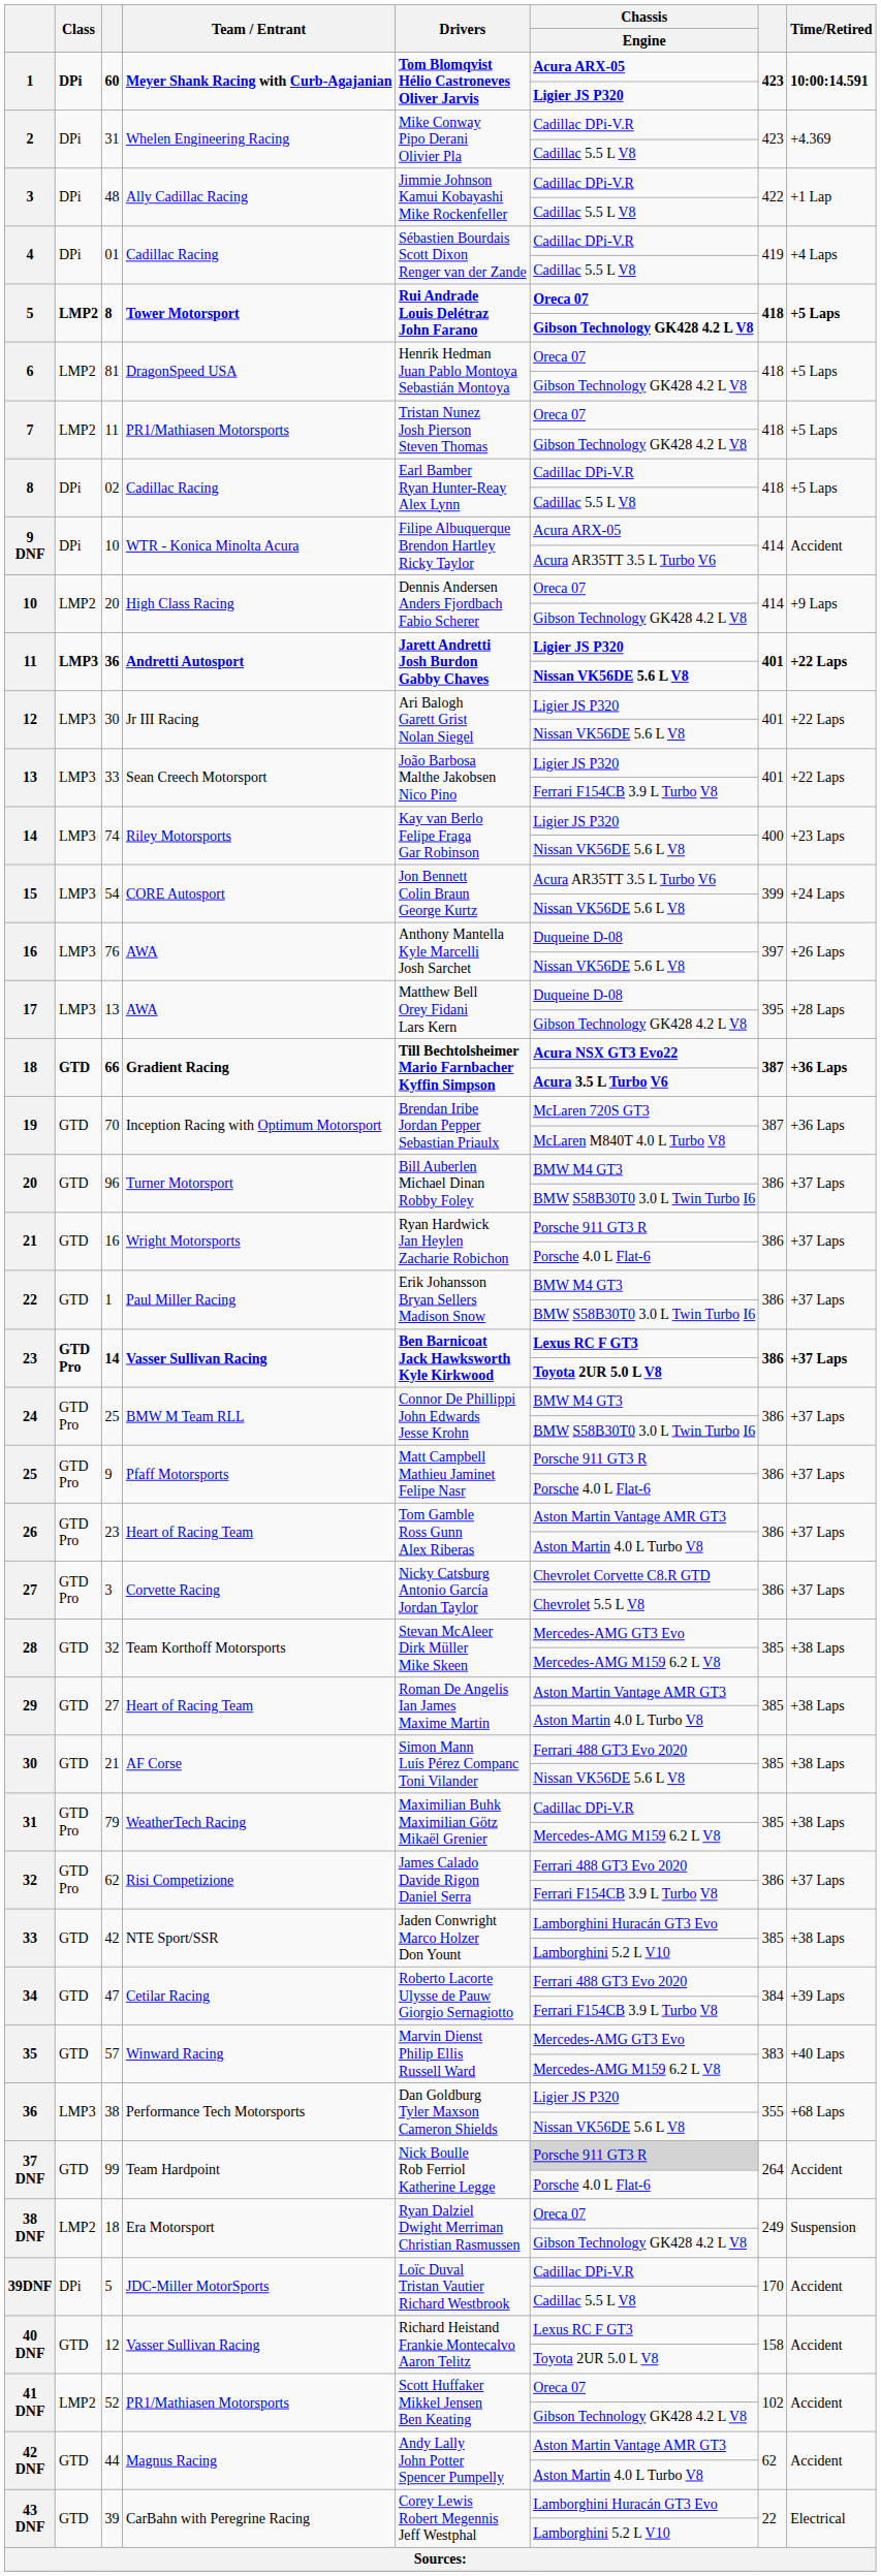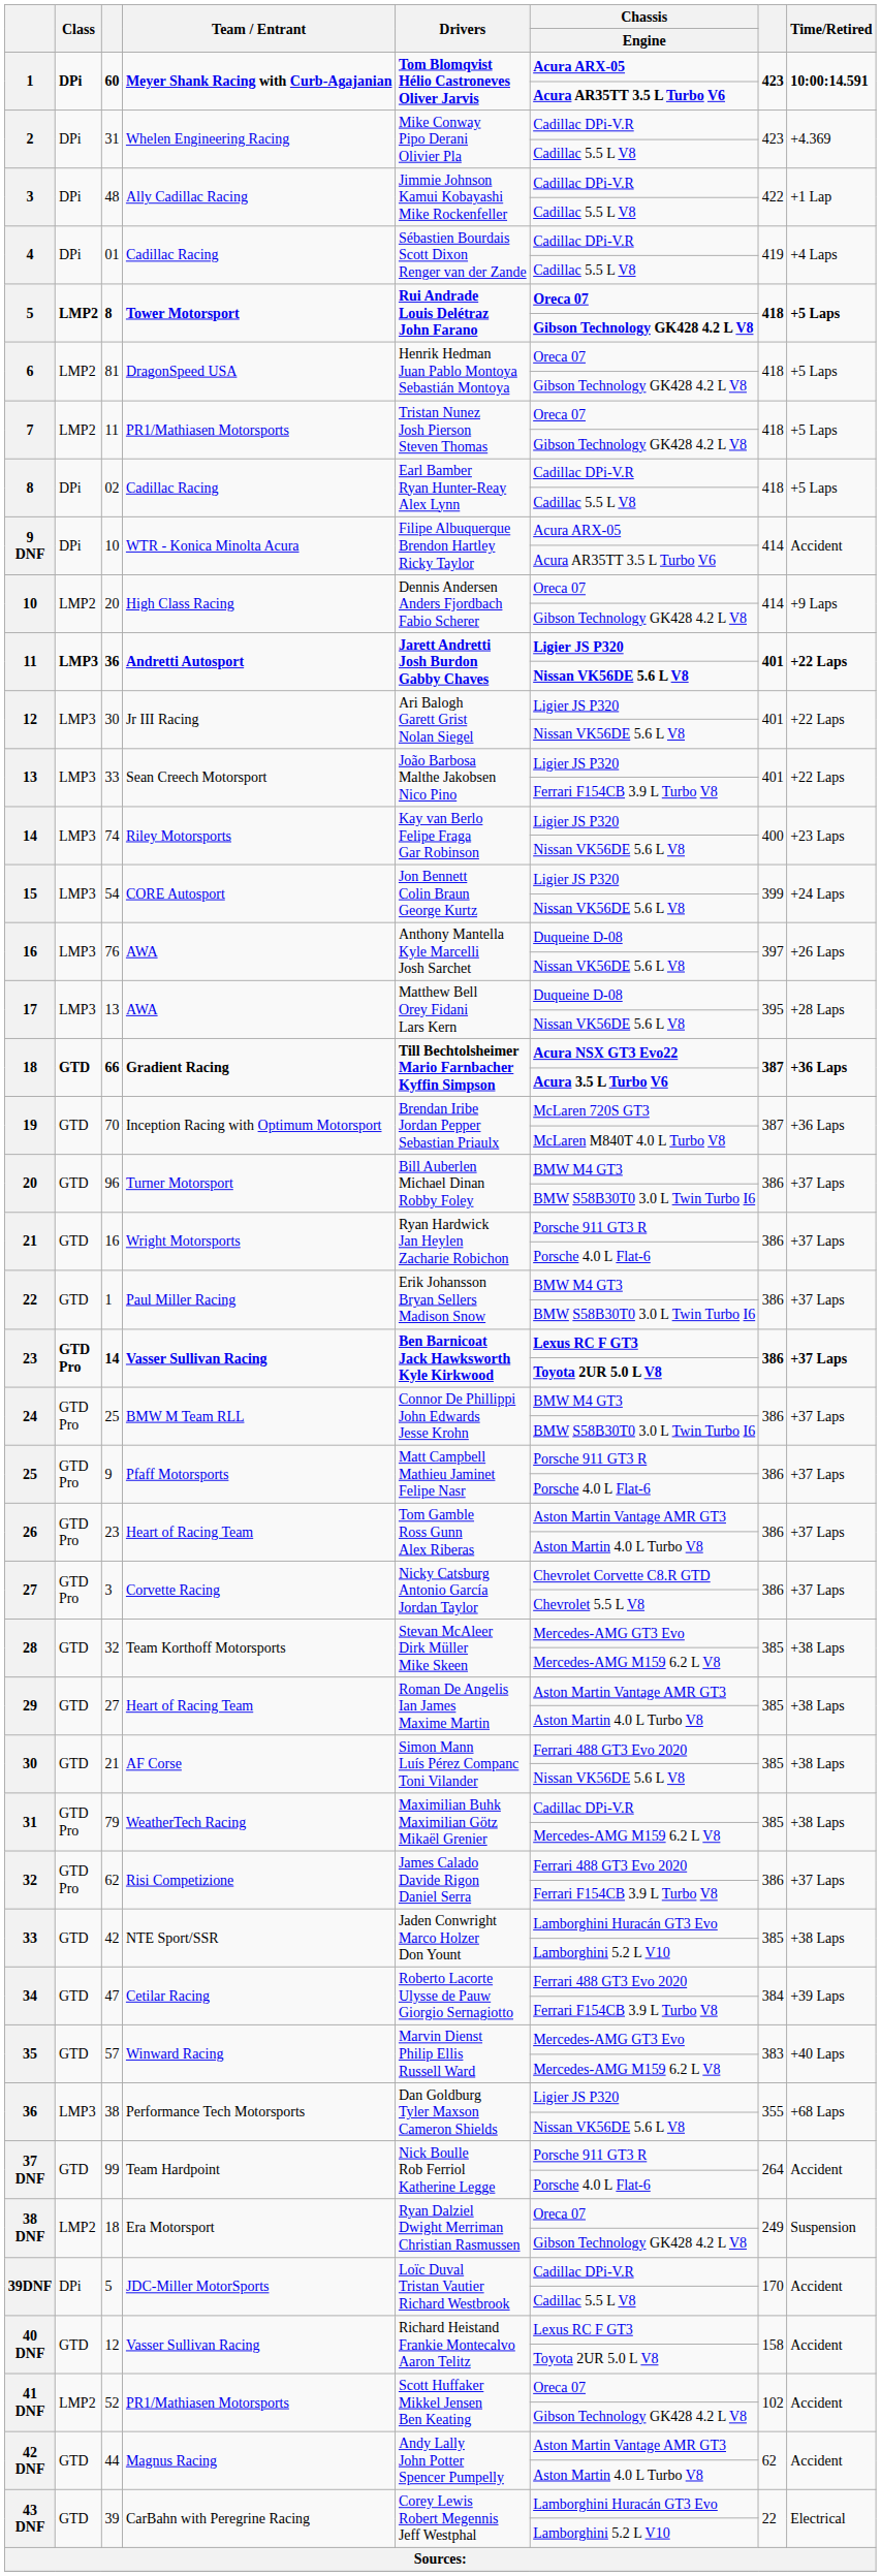row 4 | Chassis / Engine: Ligier JS P320 -> Acura AR35TT 3.5 L Turbo V6
row 31 | Chassis / Engine: Acura AR35TT 3.5 L Turbo V6 -> Ligier JS P320
row 36 | Chassis / Engine: Gibson Technology GK428 4.2 L V8 -> Nissan VK56DE 5.6 L V8
row 75 | Chassis / Engine: lightgrey background -> no background
